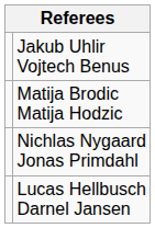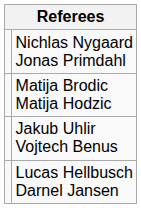rows swapped: Jakub Uhlir Vojtech Benus <-> Nichlas Nygaard Jonas Primdahl
